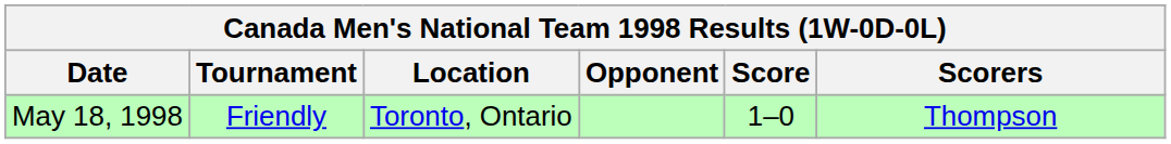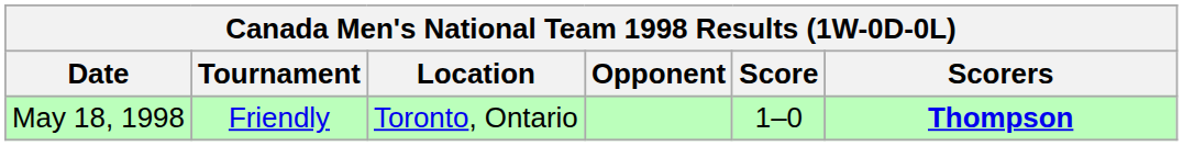May 18, 1998 | Scorers: normal -> bold
